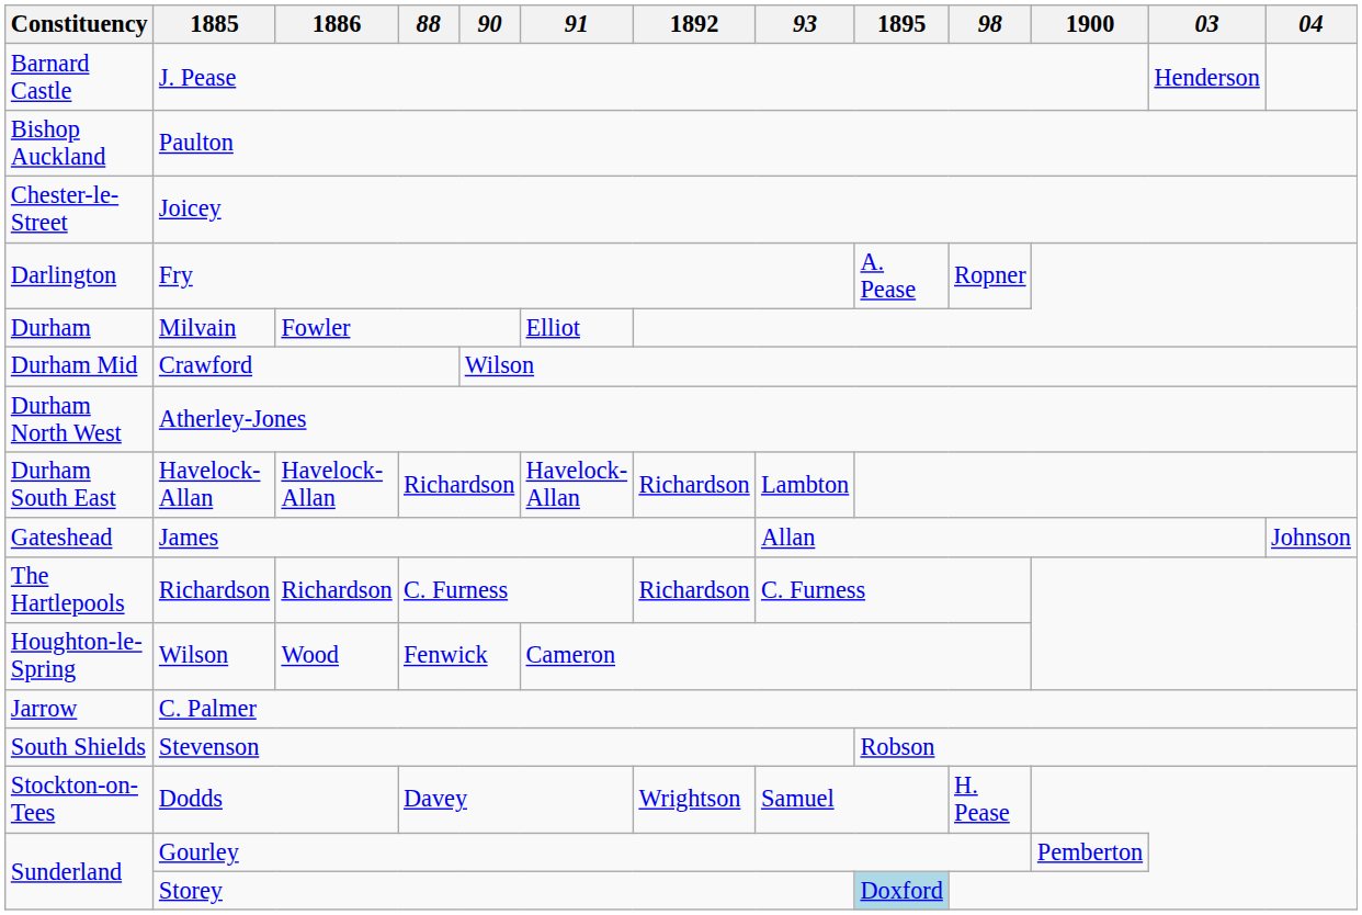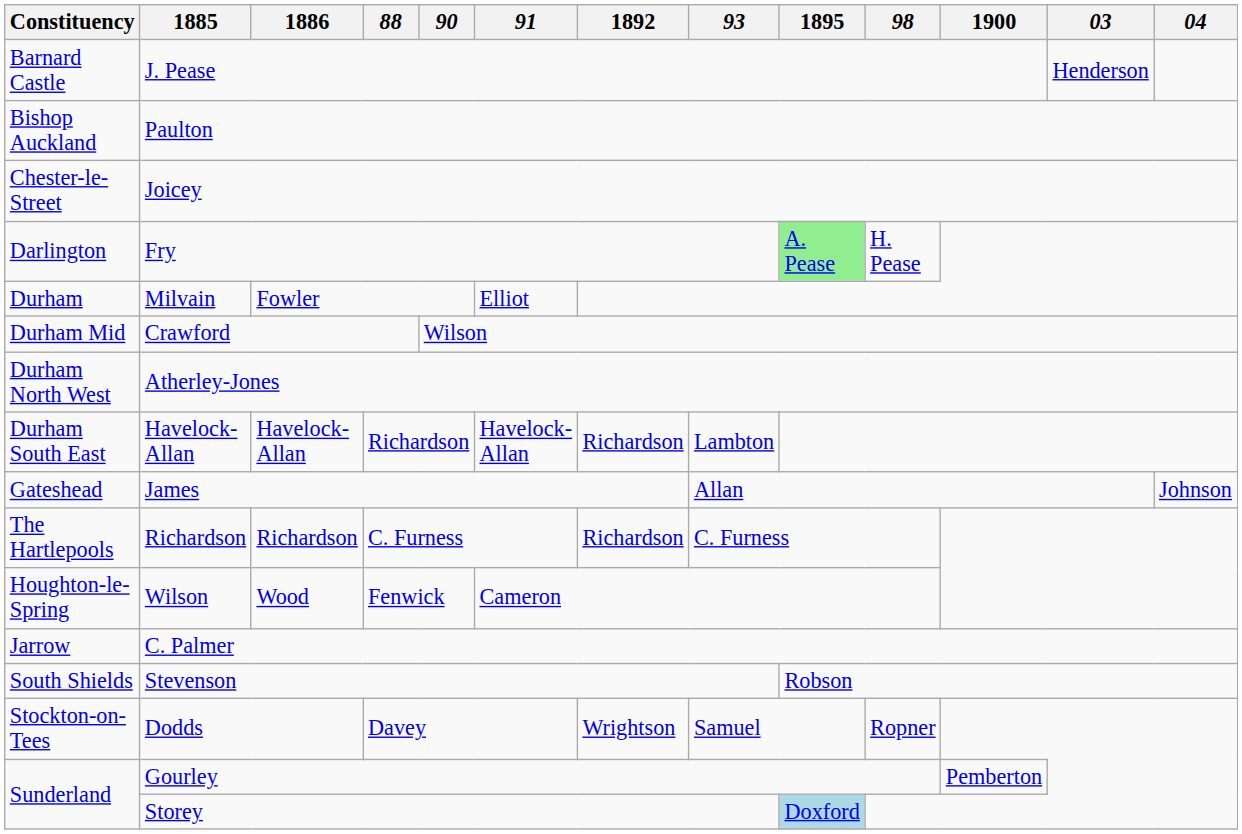Fry | 1895: no background -> lightgreen background
Fry | 98: Ropner -> H. Pease
Dodds | 98: H. Pease -> Ropner
